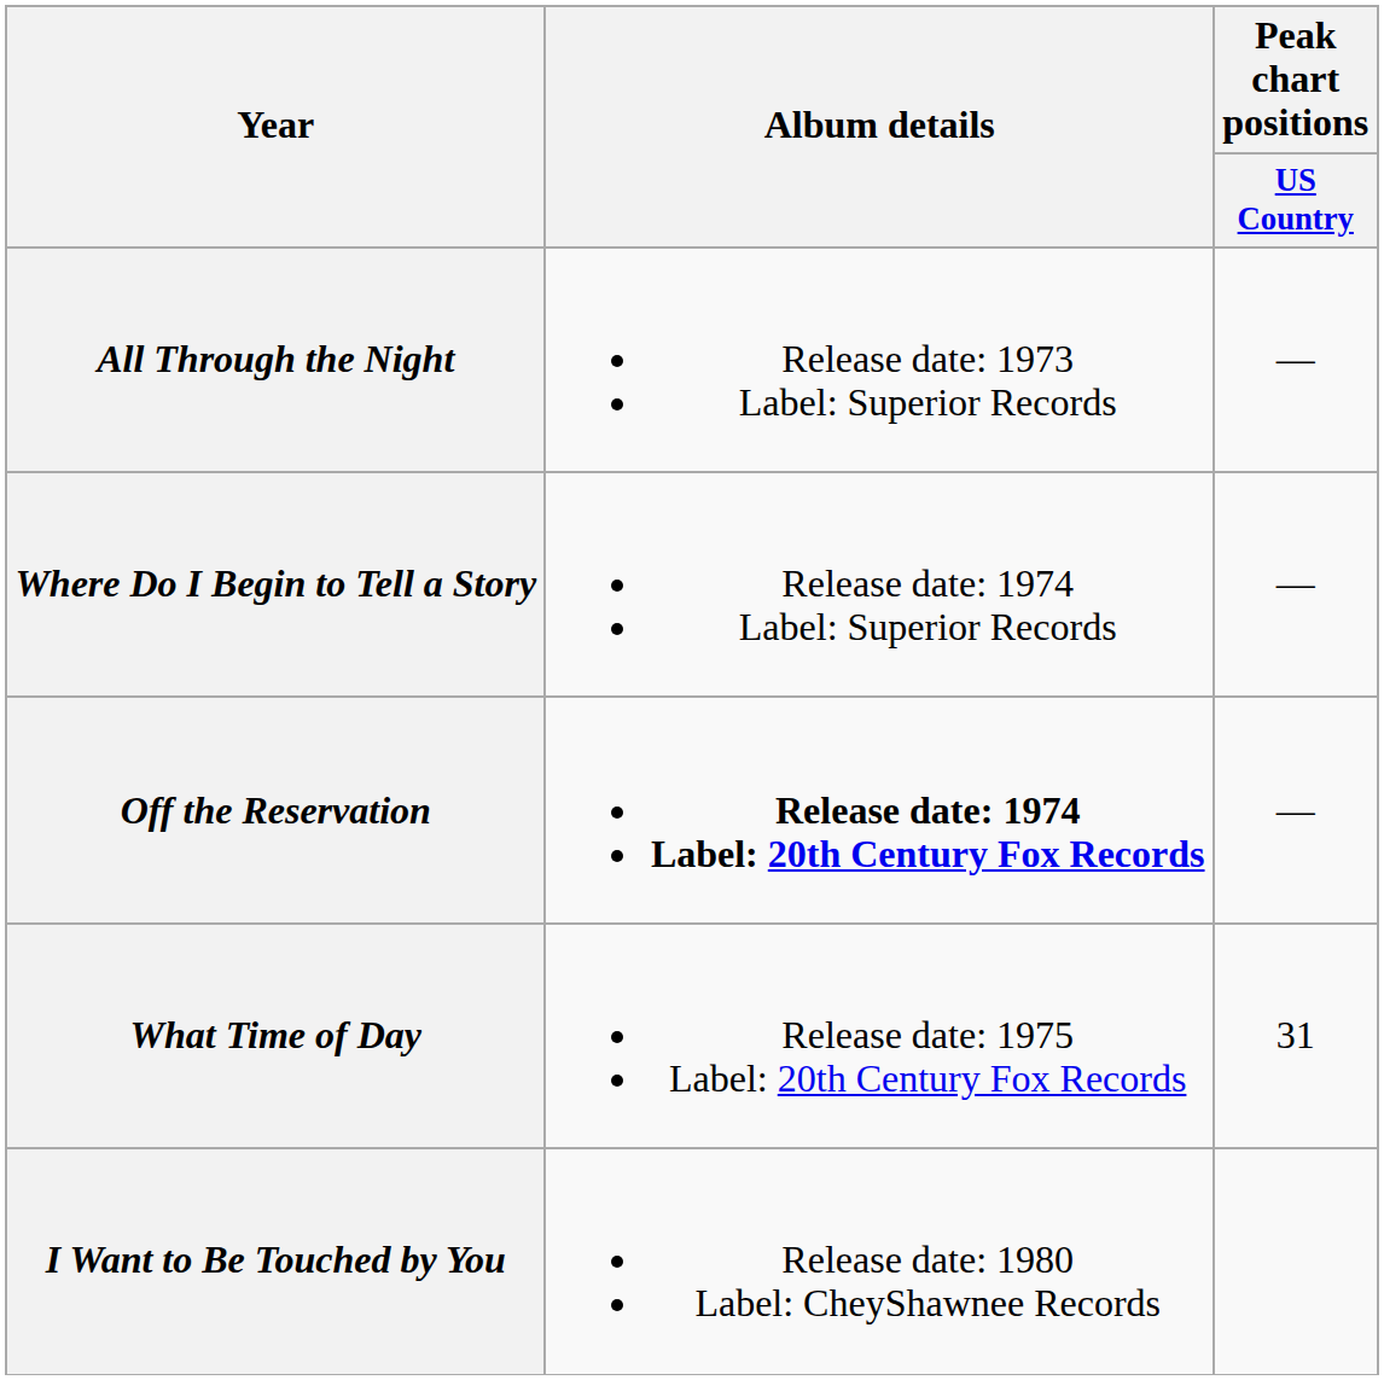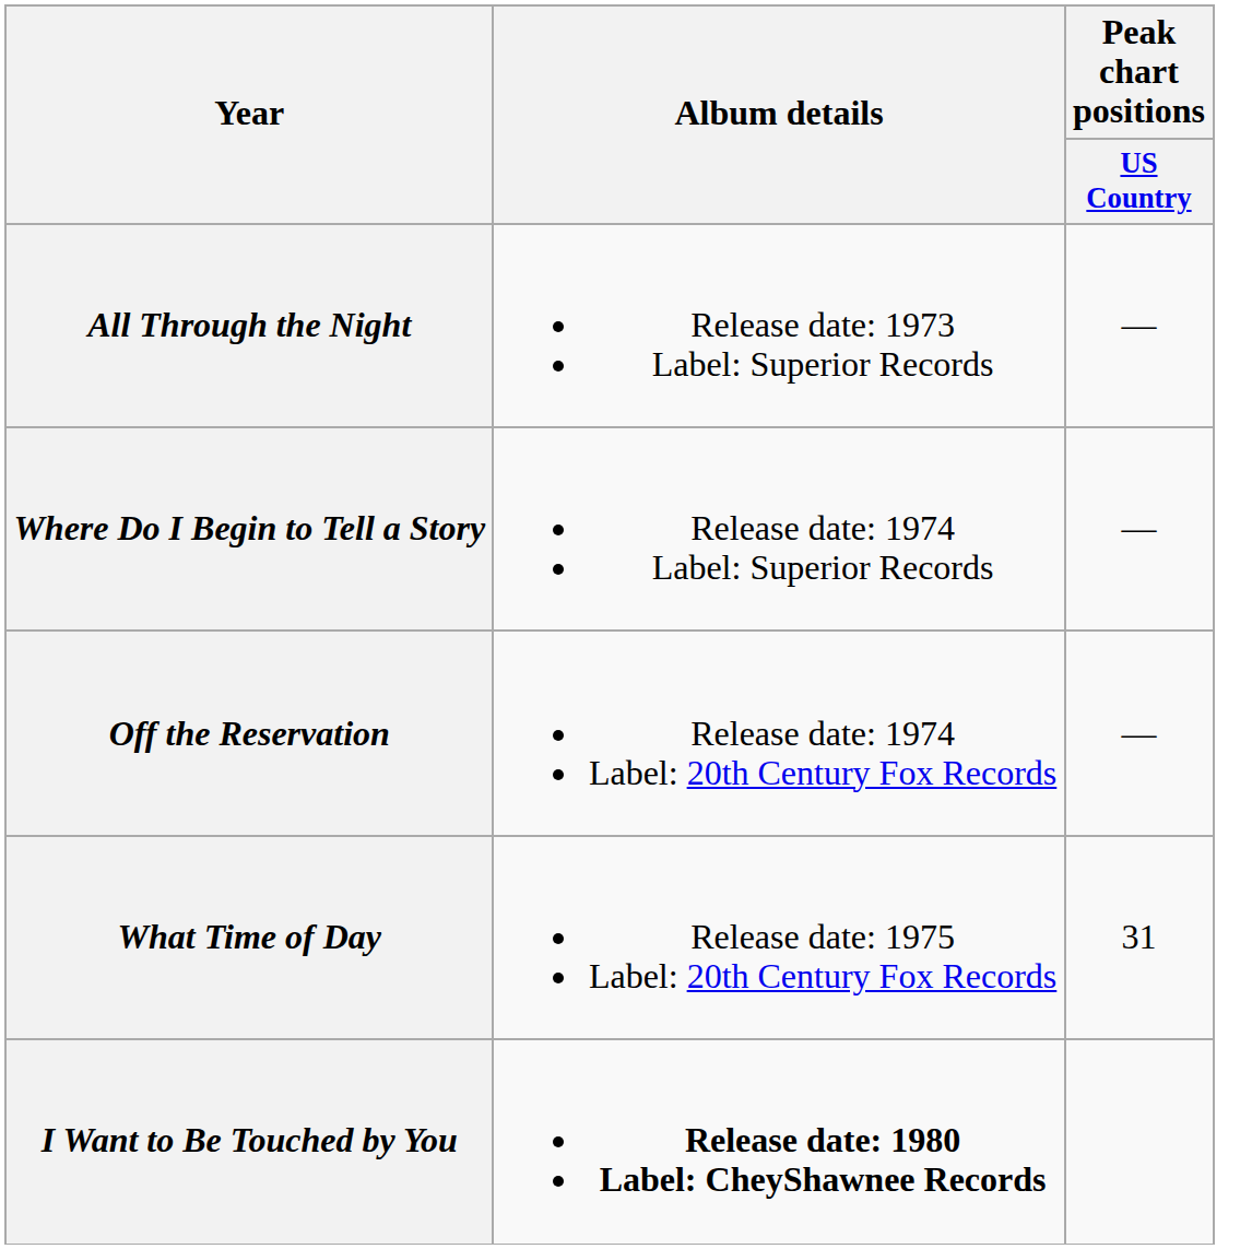Off the Reservation | Album details: bold -> normal
I Want to Be Touched by You | Album details: normal -> bold
